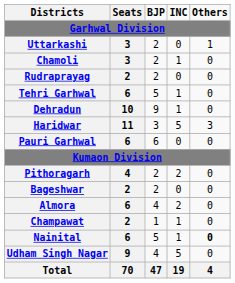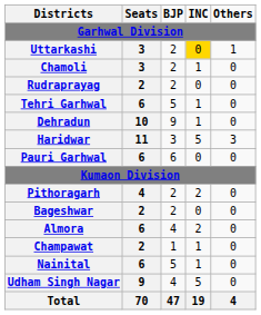Uttarkashi | column 4: no background -> gold background
Nainital | column 5: bold -> normal
